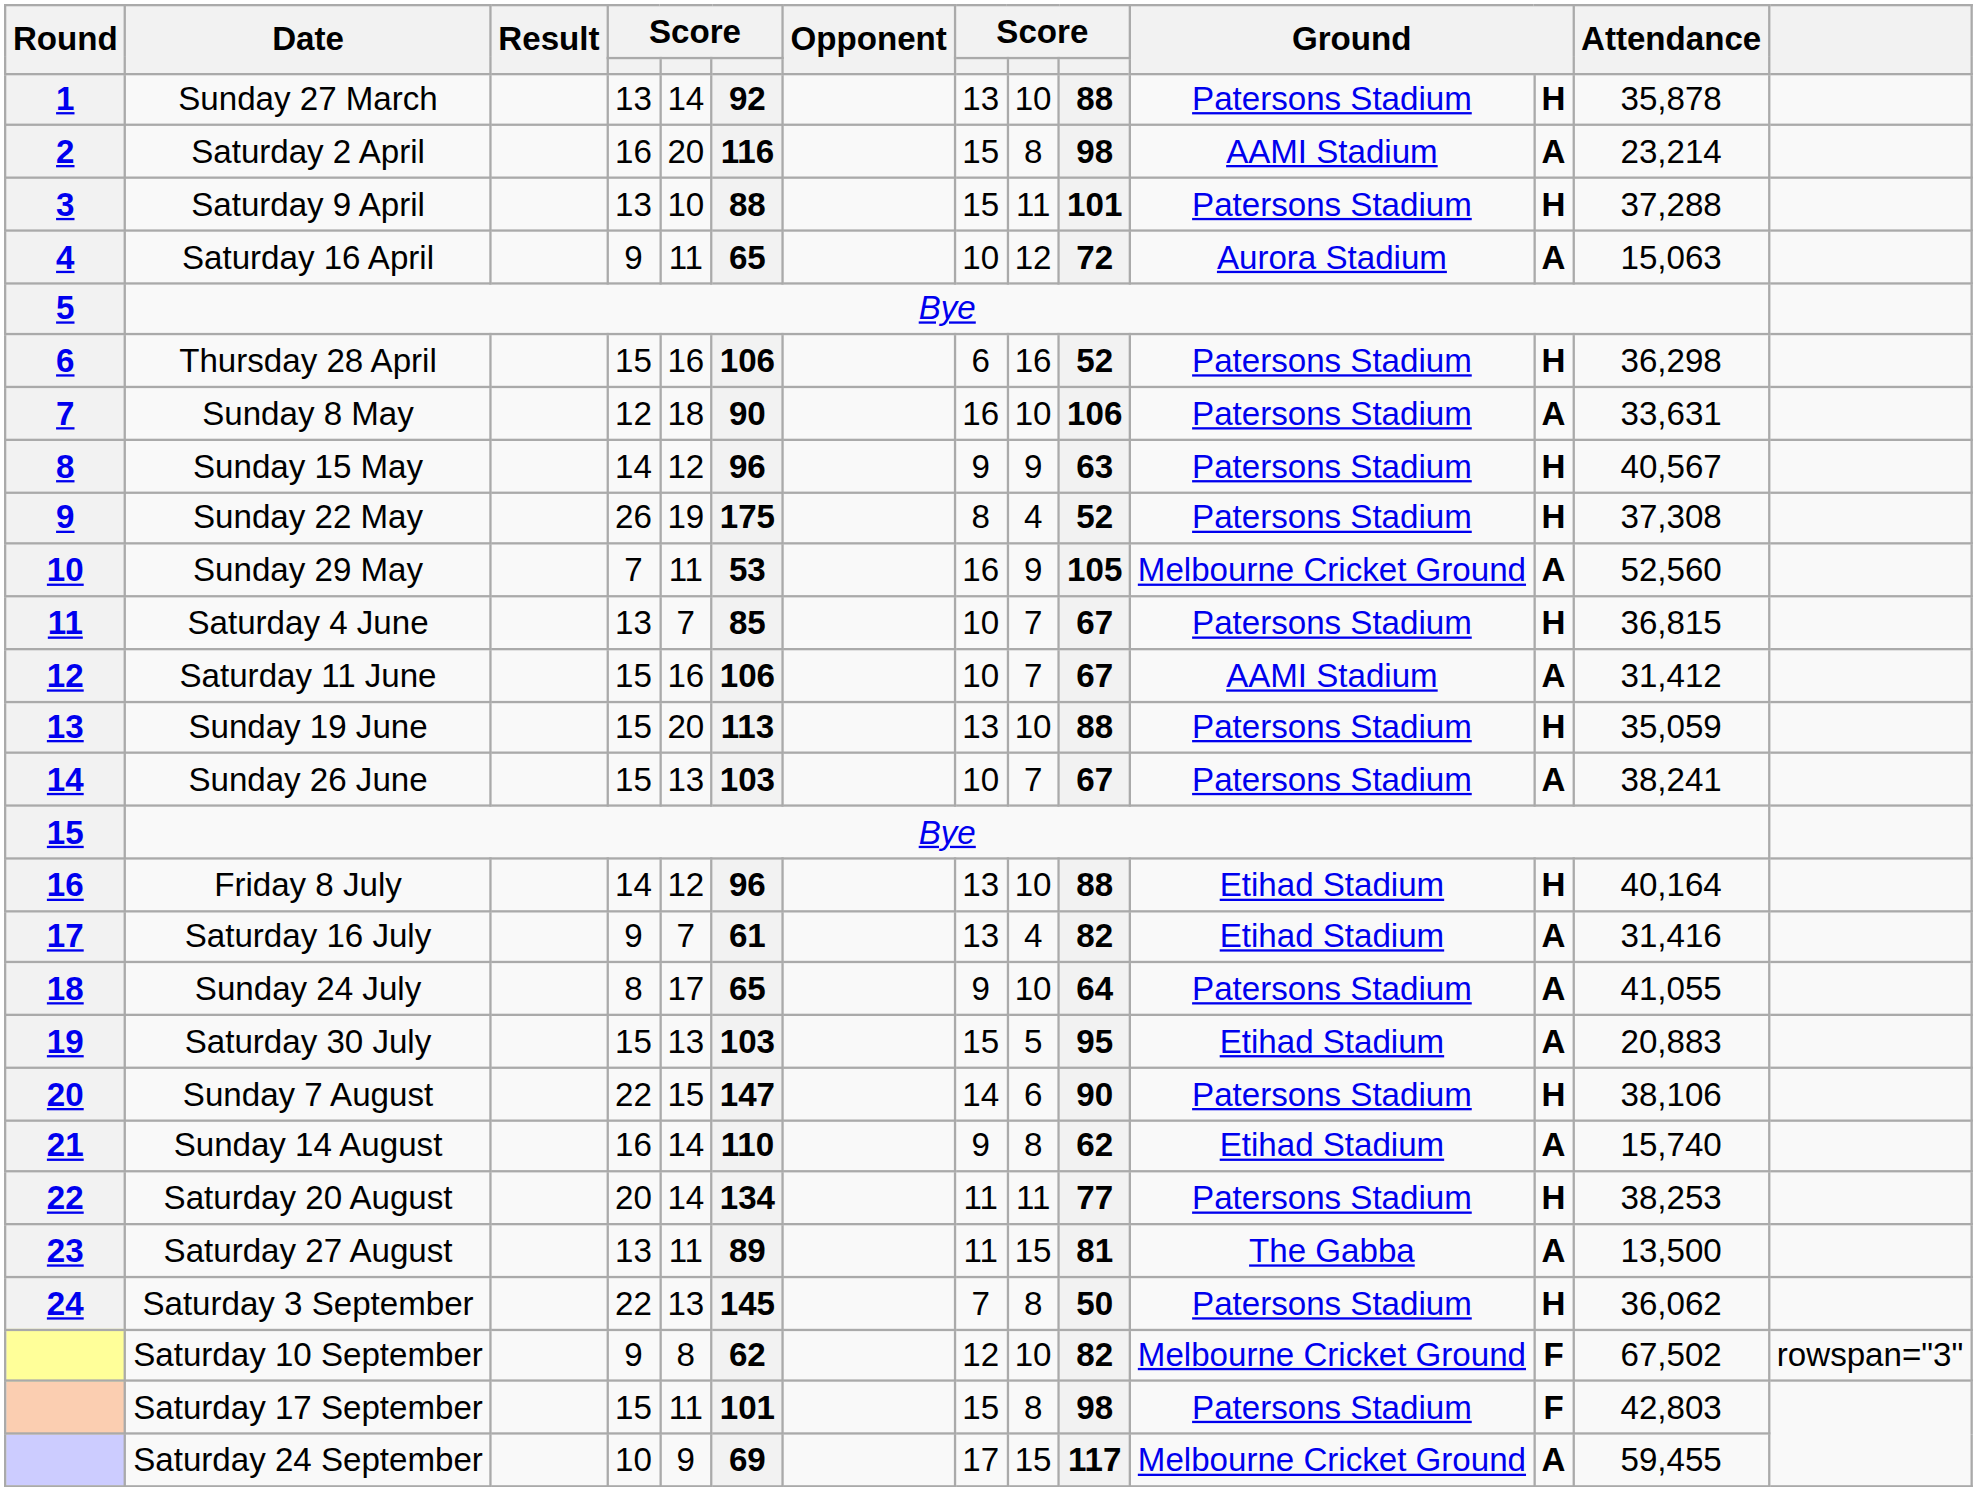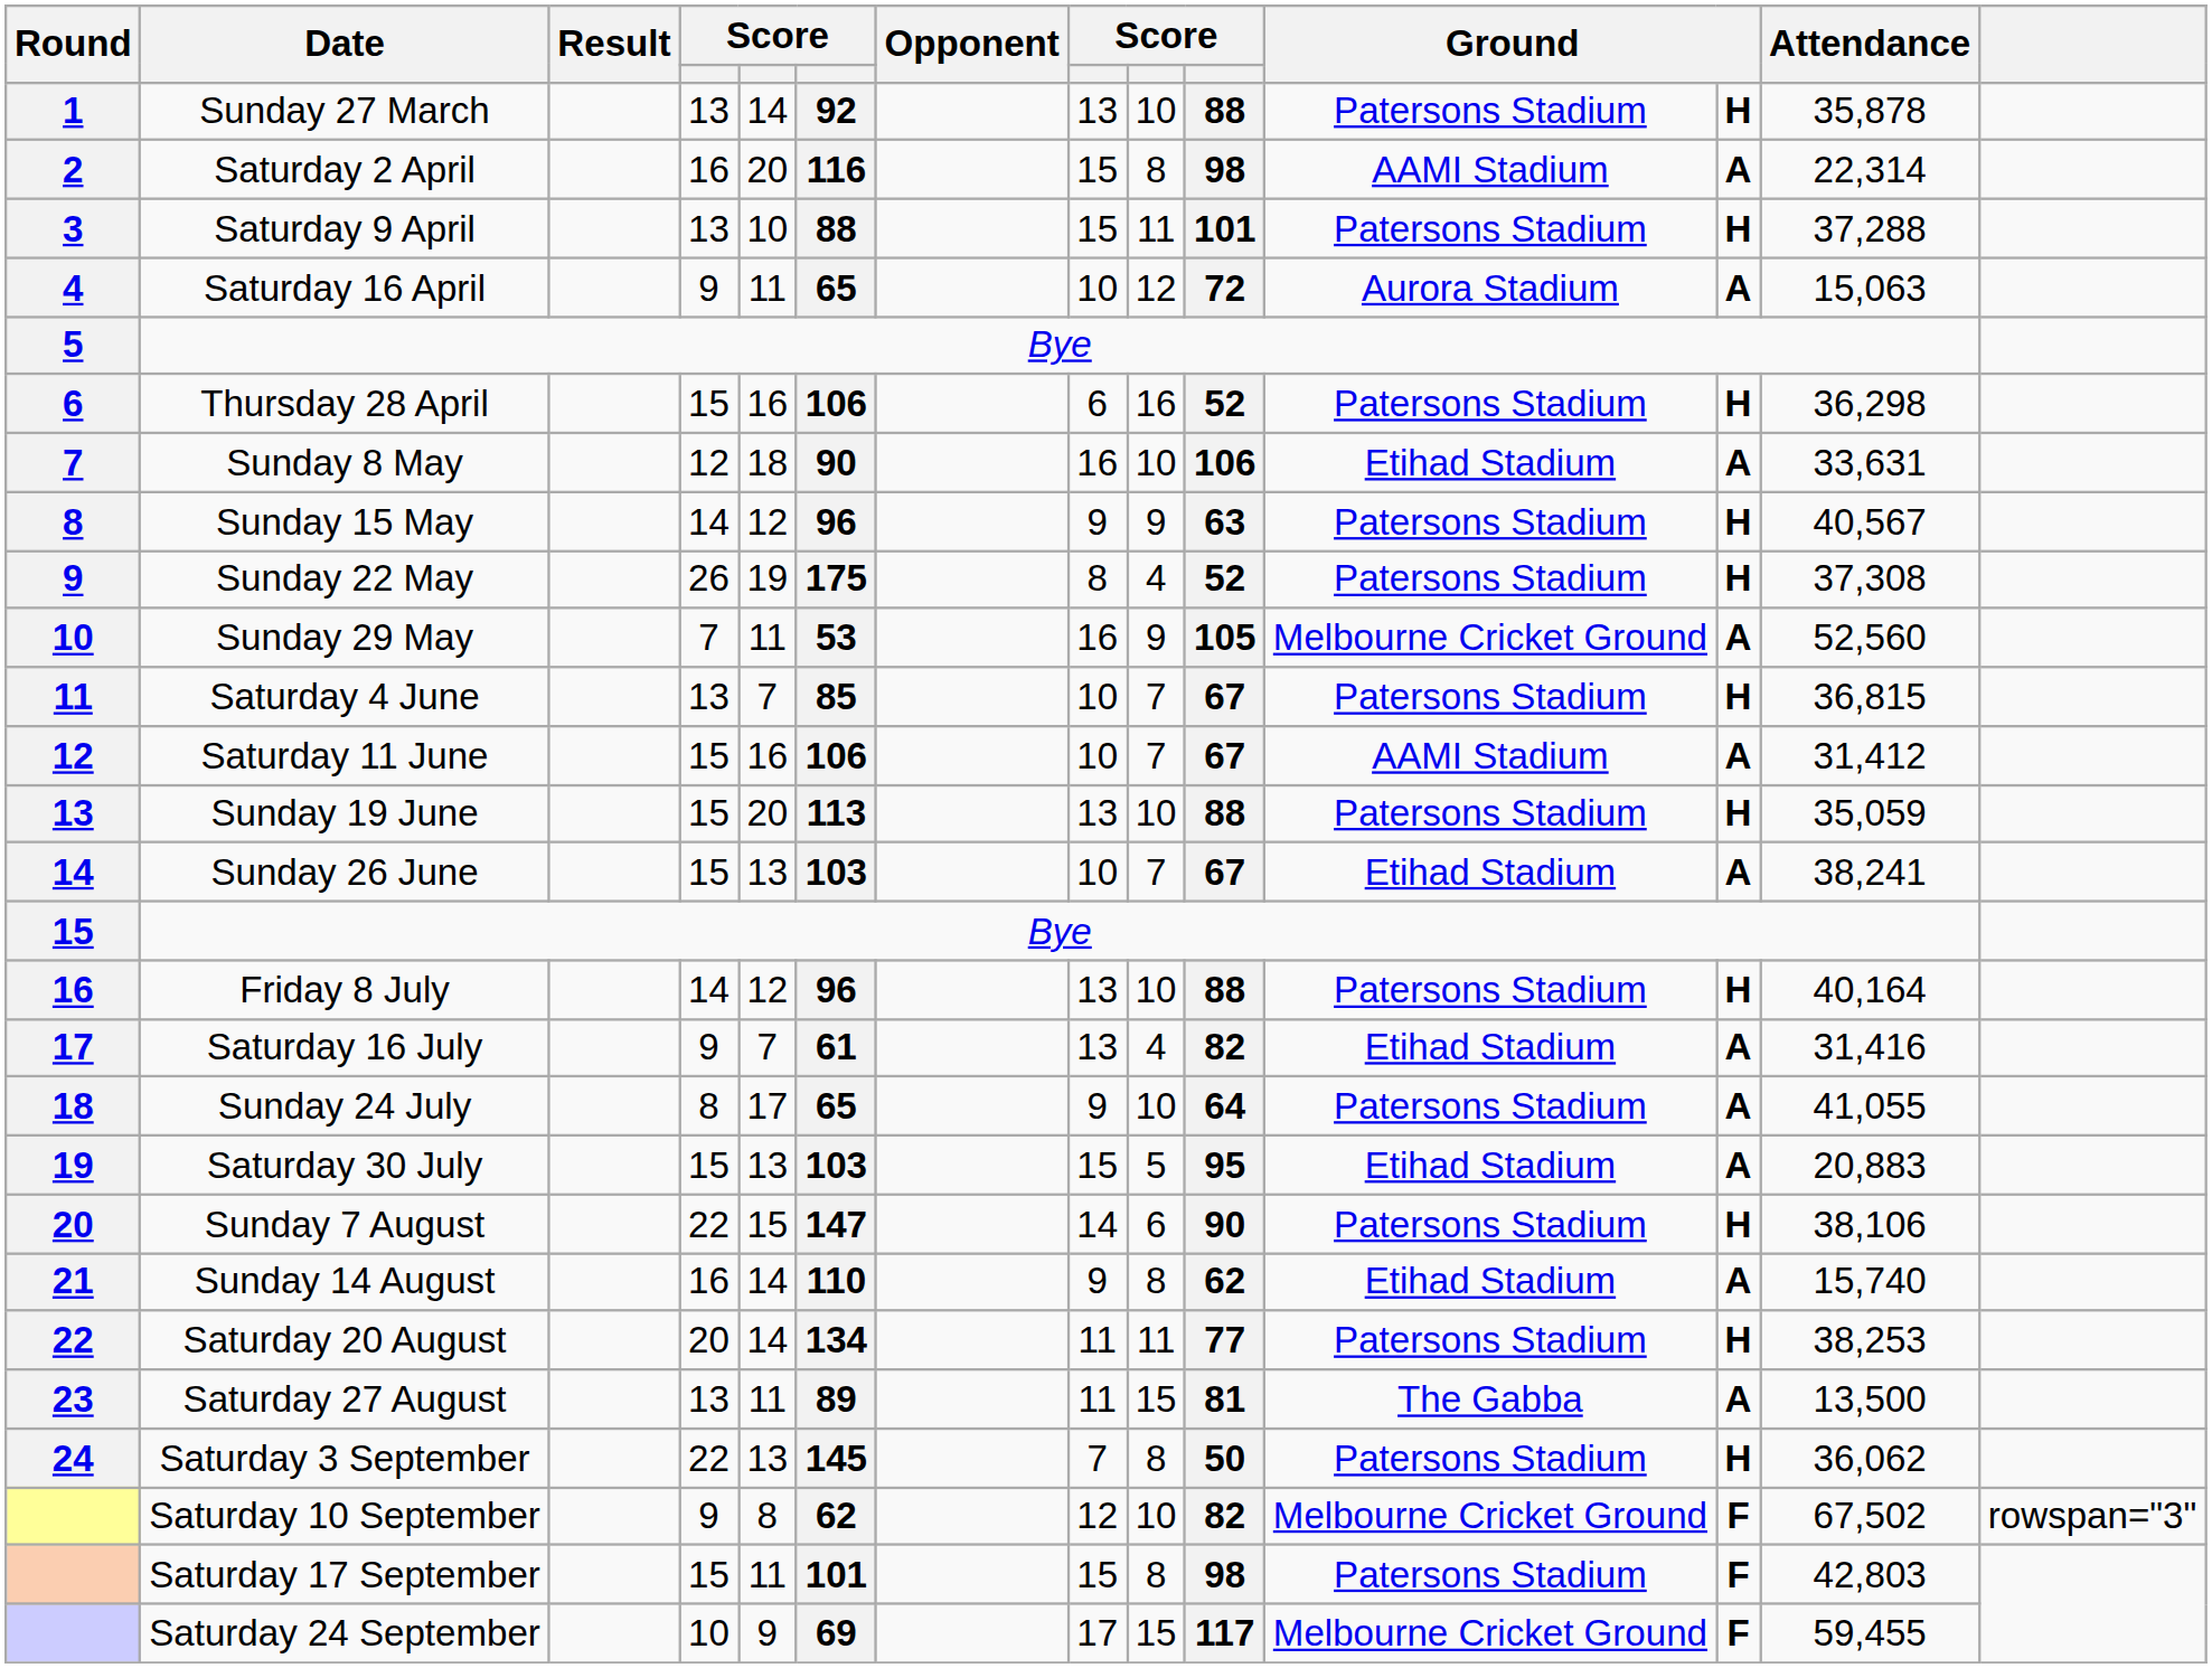Saturday 2 April | Attendance: 23,214 -> 22,314
Sunday 8 May | column 11: Patersons Stadium -> Etihad Stadium
Sunday 26 June | column 11: Patersons Stadium -> Etihad Stadium
Friday 8 July | column 11: Etihad Stadium -> Patersons Stadium
Saturday 24 September | column 12: A -> F
